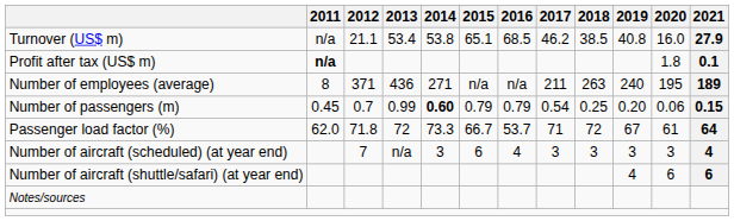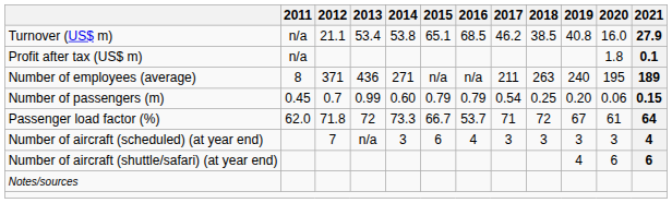Profit after tax (US$ m) | 2011: bold -> normal
Number of passengers (m) | 2014: bold -> normal
